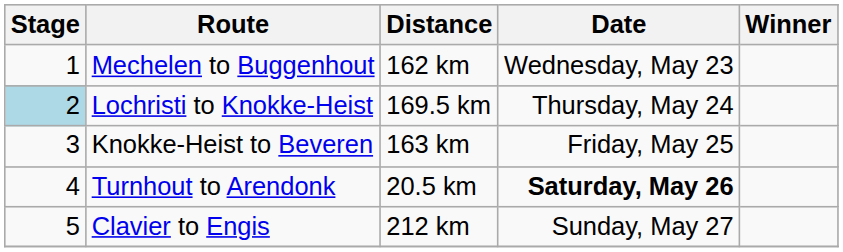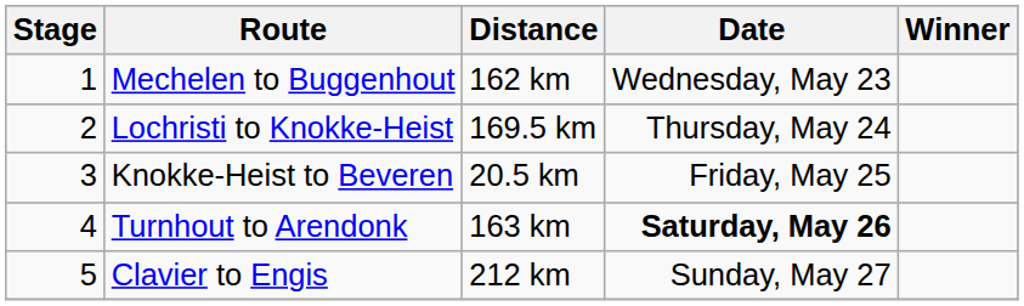Lochristi to Knokke-Heist | Stage: lightblue background -> no background
Knokke-Heist to Beveren | Distance: 163 km -> 20.5 km
Turnhout to Arendonk | Distance: 20.5 km -> 163 km
